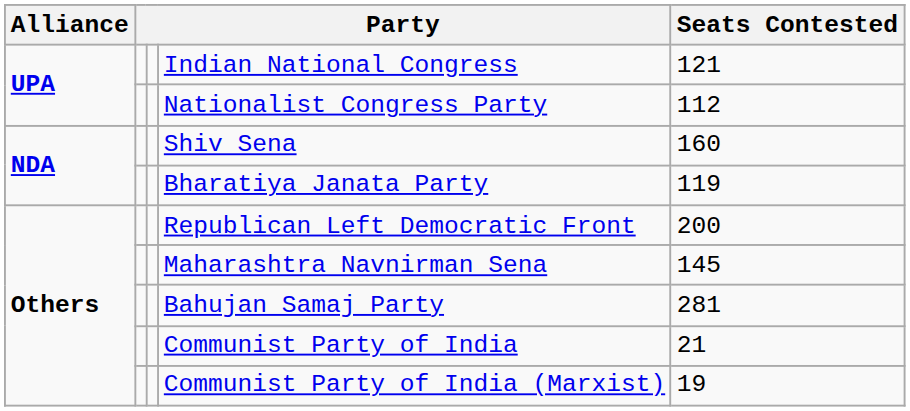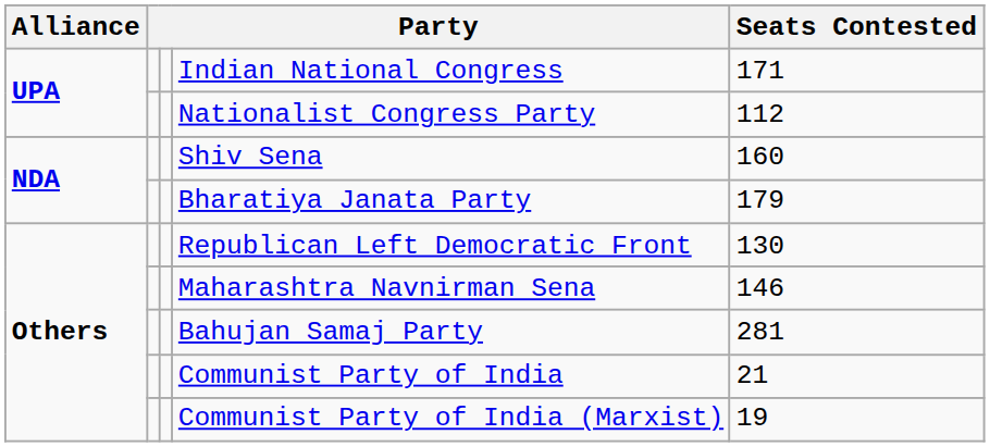Indian National Congress | Seats Contested: 121 -> 171
Bharatiya Janata Party | Seats Contested: 119 -> 179
Republican Left Democratic Front | Seats Contested: 200 -> 130
Maharashtra Navnirman Sena | Seats Contested: 145 -> 146
